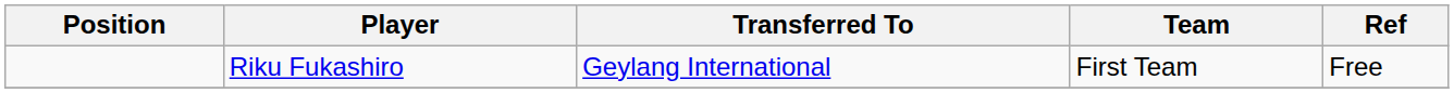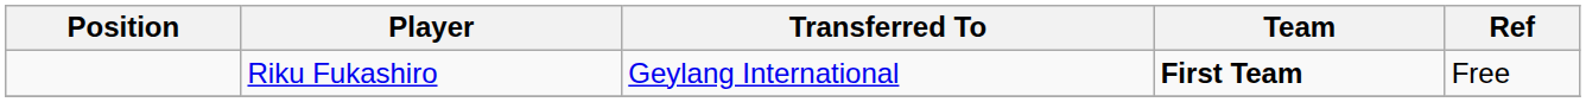Riku Fukashiro | Team: normal -> bold
